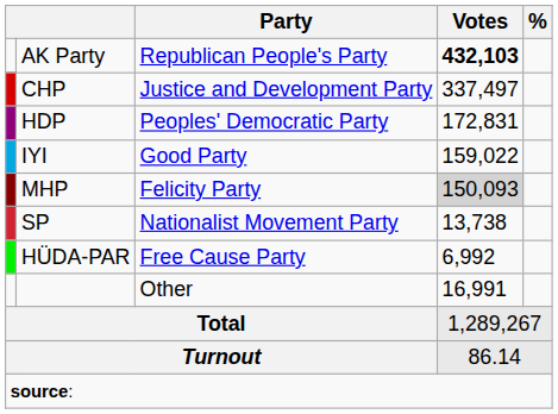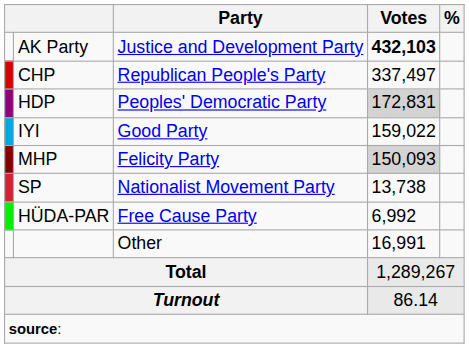AK Party | Party: Republican People's Party -> Justice and Development Party
CHP | Party: Justice and Development Party -> Republican People's Party
HDP | Votes: no background -> lightgrey background
